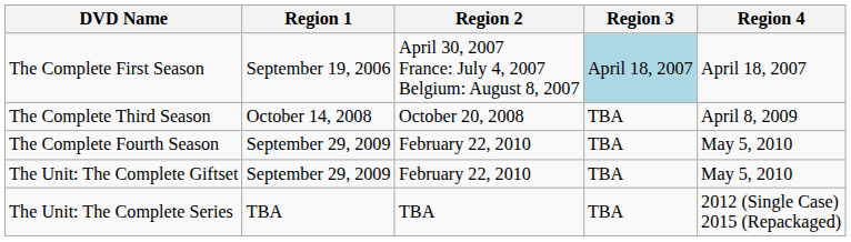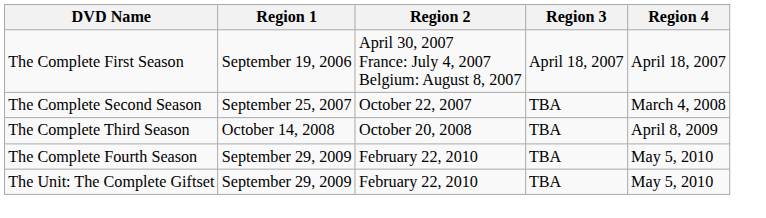The Complete First Season | Region 3: lightblue background -> no background
+ row: The Complete Second Season | September 25, 2007 | October 22, 2007 | TBA | March 4, 2008
- row: The Unit: The Complete Series | TBA | TBA | TBA | 2012 (Single Case) 2015 (Repackaged)
